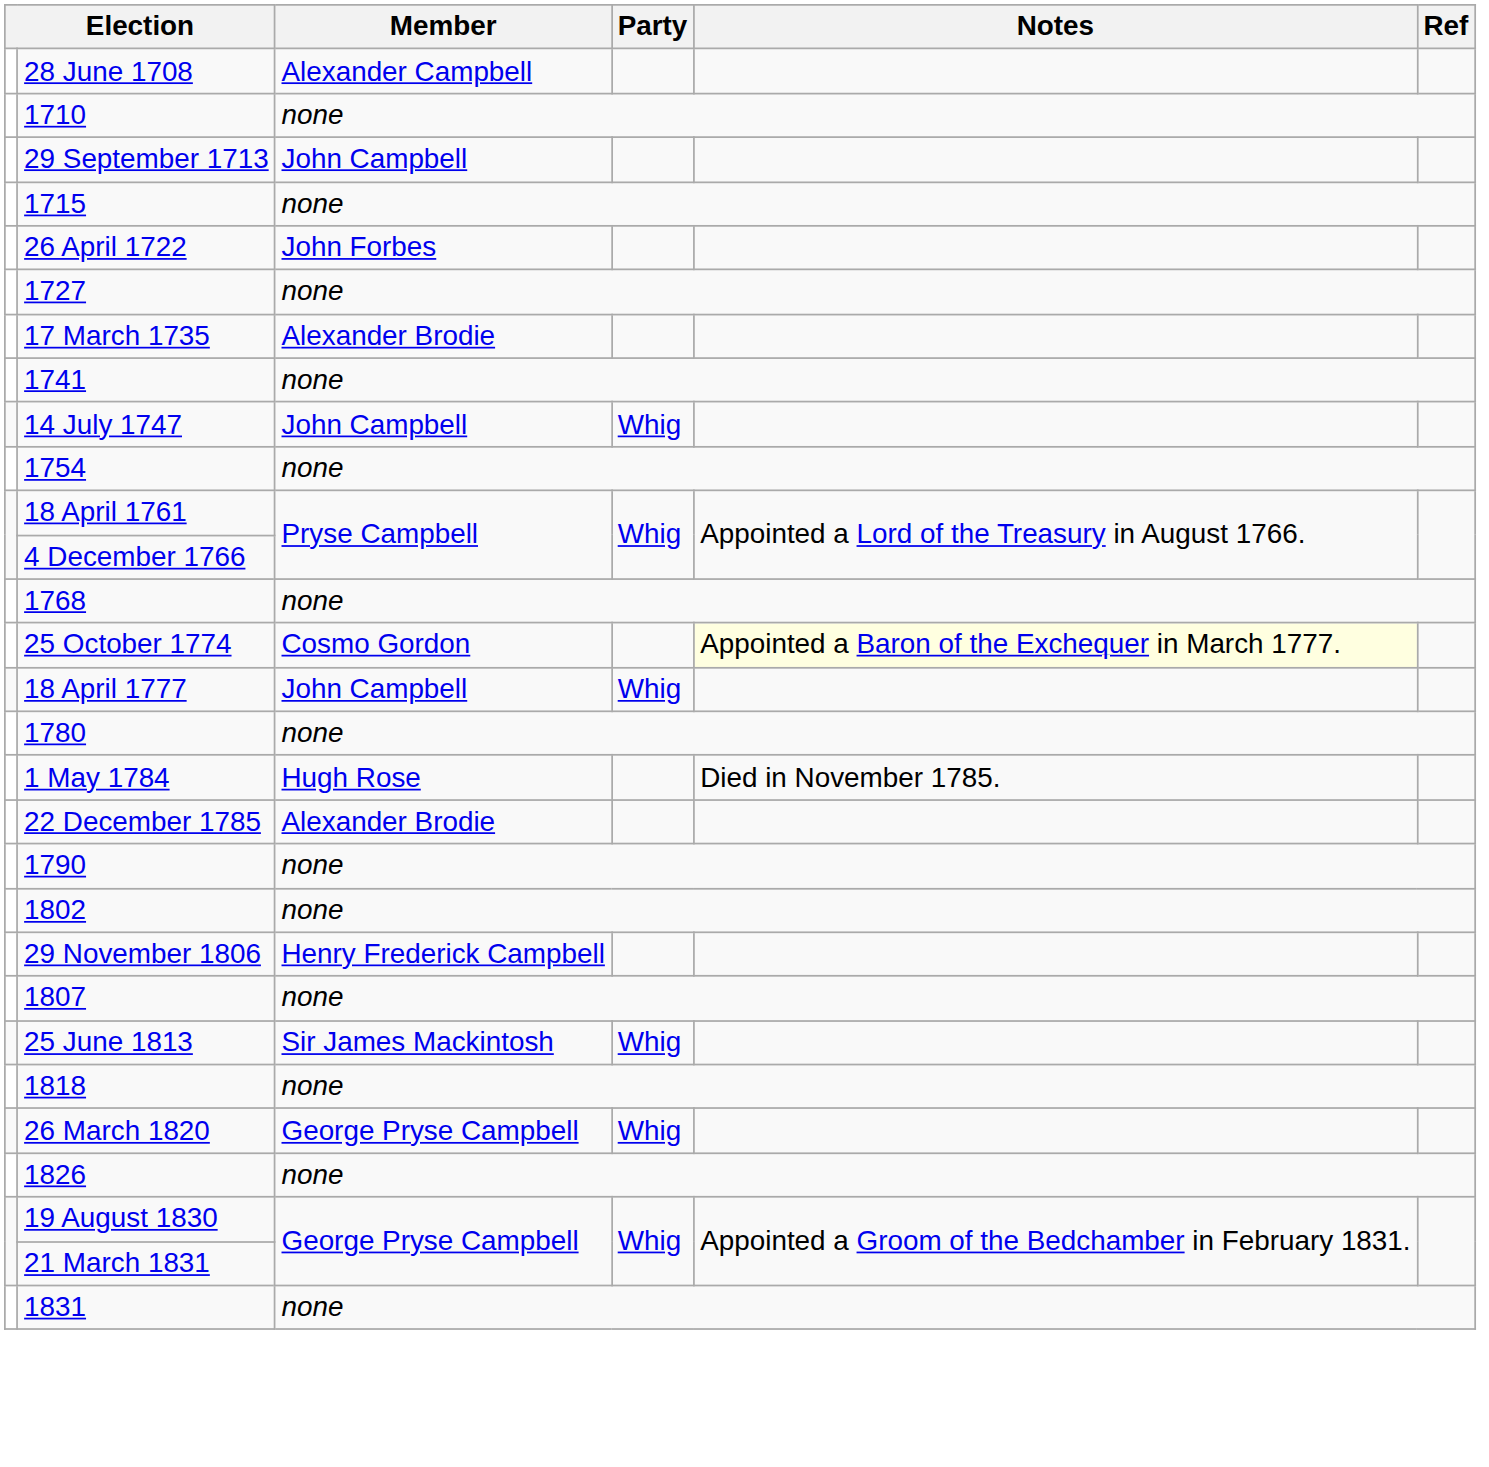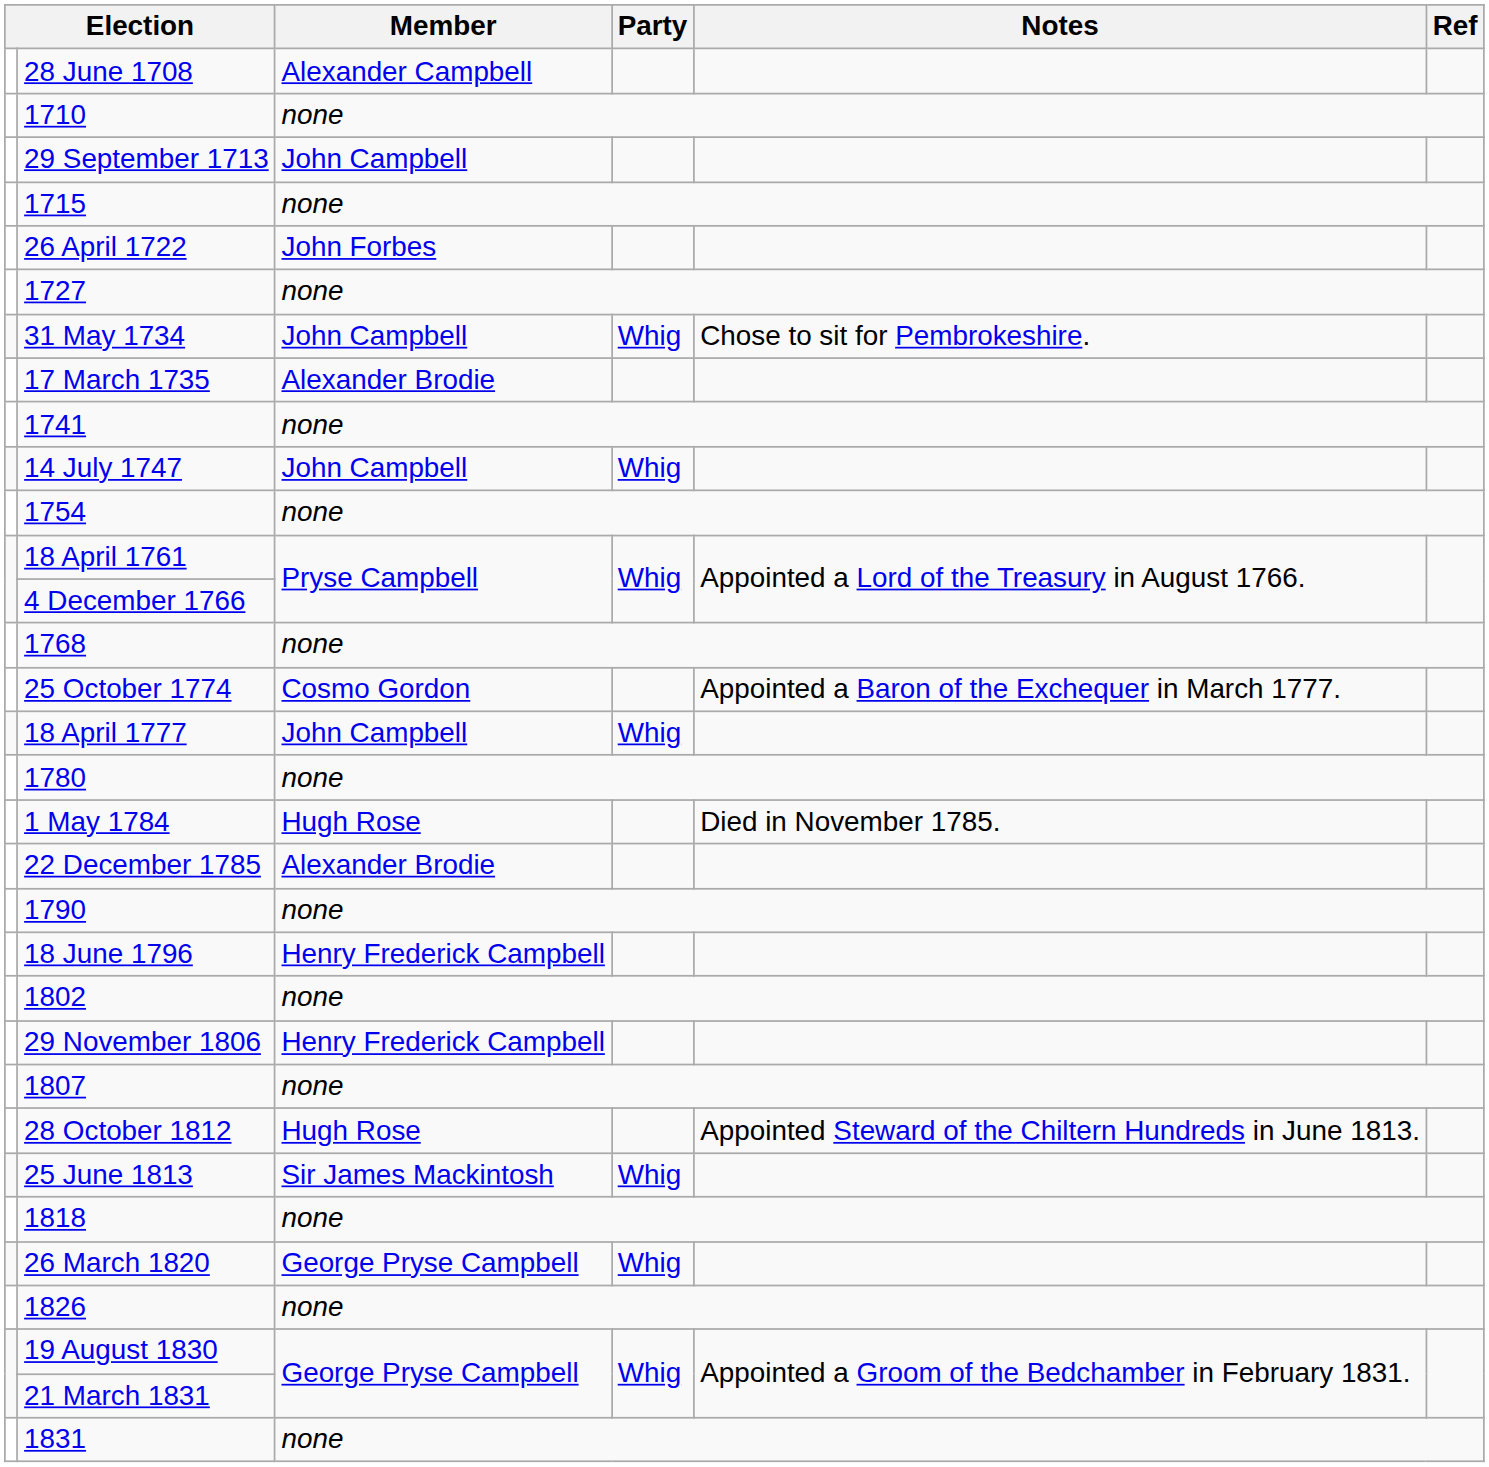+ row: 31 May 1734 | John Campbell | Whig | Chose to sit for Pembrokeshire.
25 October 1774 | Notes: lightyellow background -> no background
+ row: 18 June 1796 | Henry Frederick Campbell
+ row: 28 October 1812 | Hugh Rose | Appointed Steward of the Chiltern Hundreds in June 1813.
